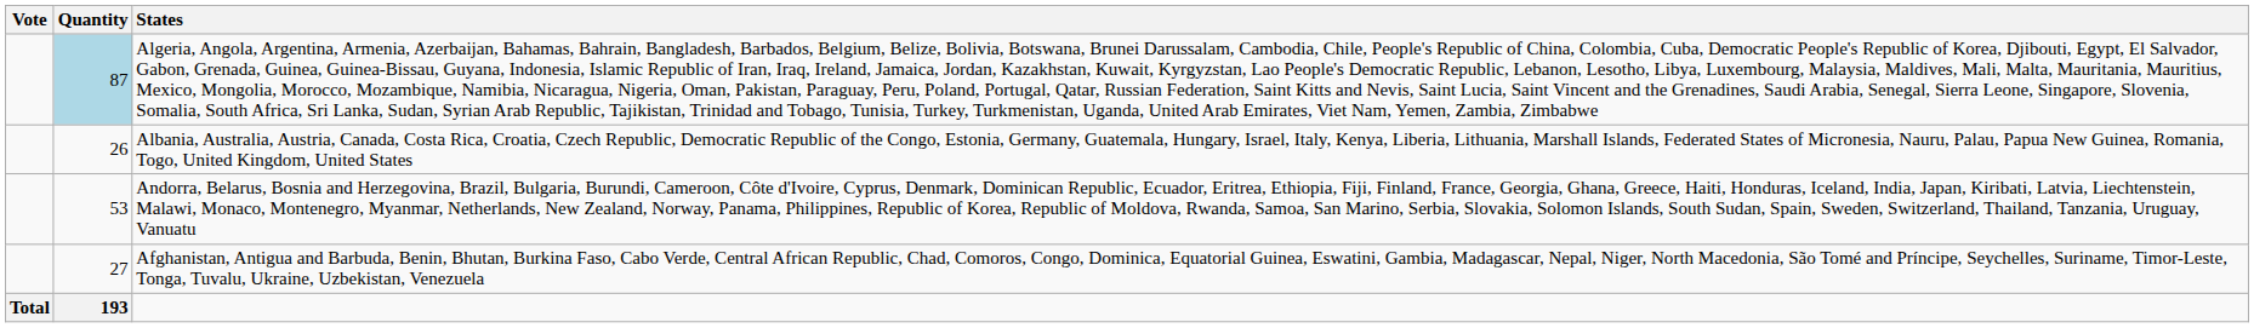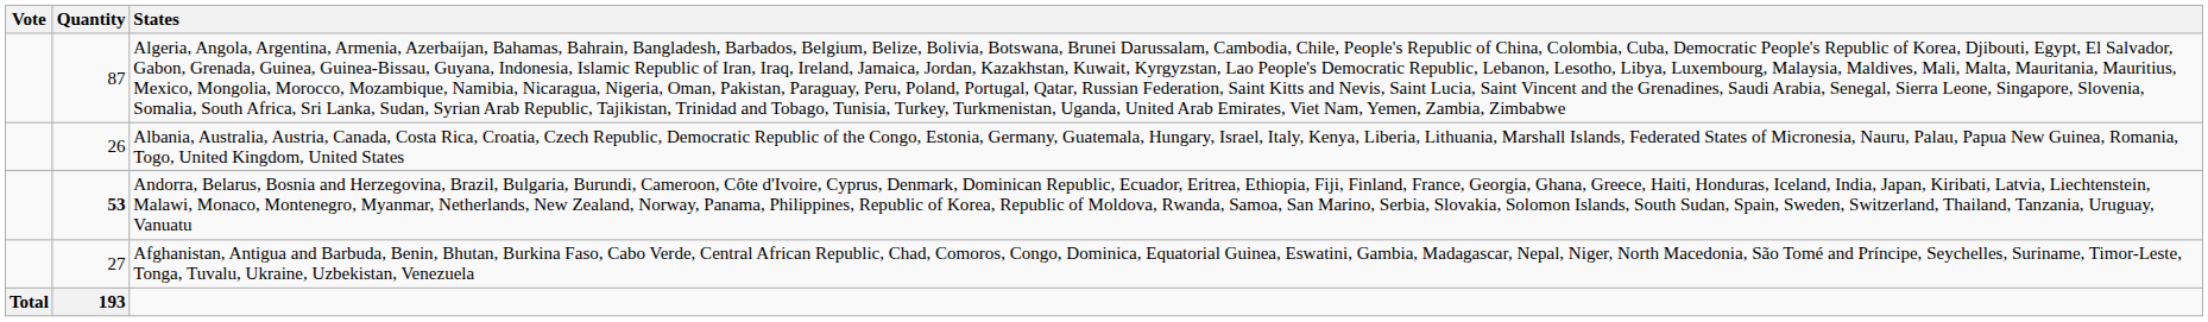row 2 | Quantity: lightblue background -> no background
row 4 | Quantity: normal -> bold
